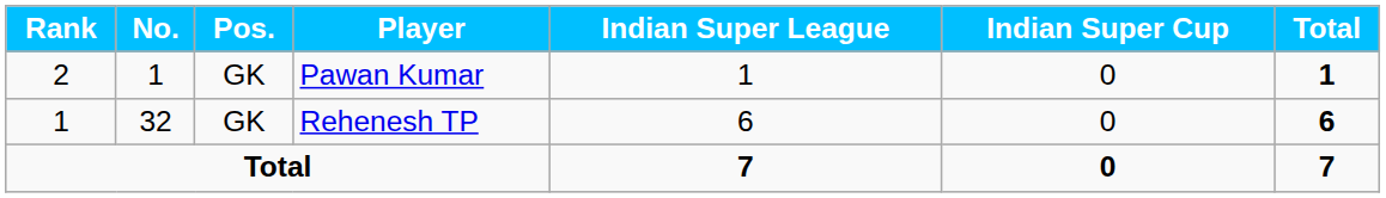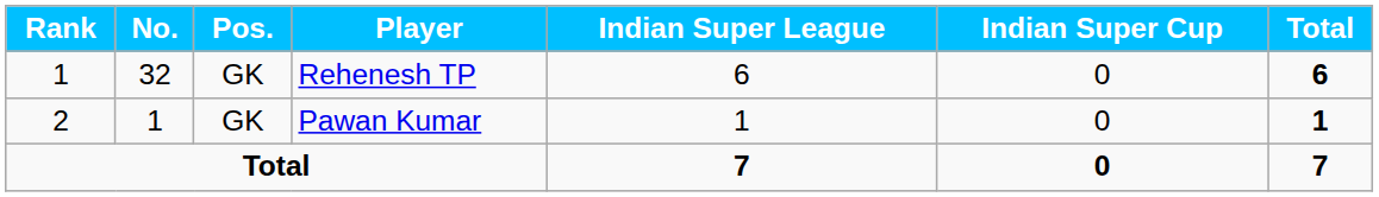rows swapped: Rehenesh TP <-> Pawan Kumar
